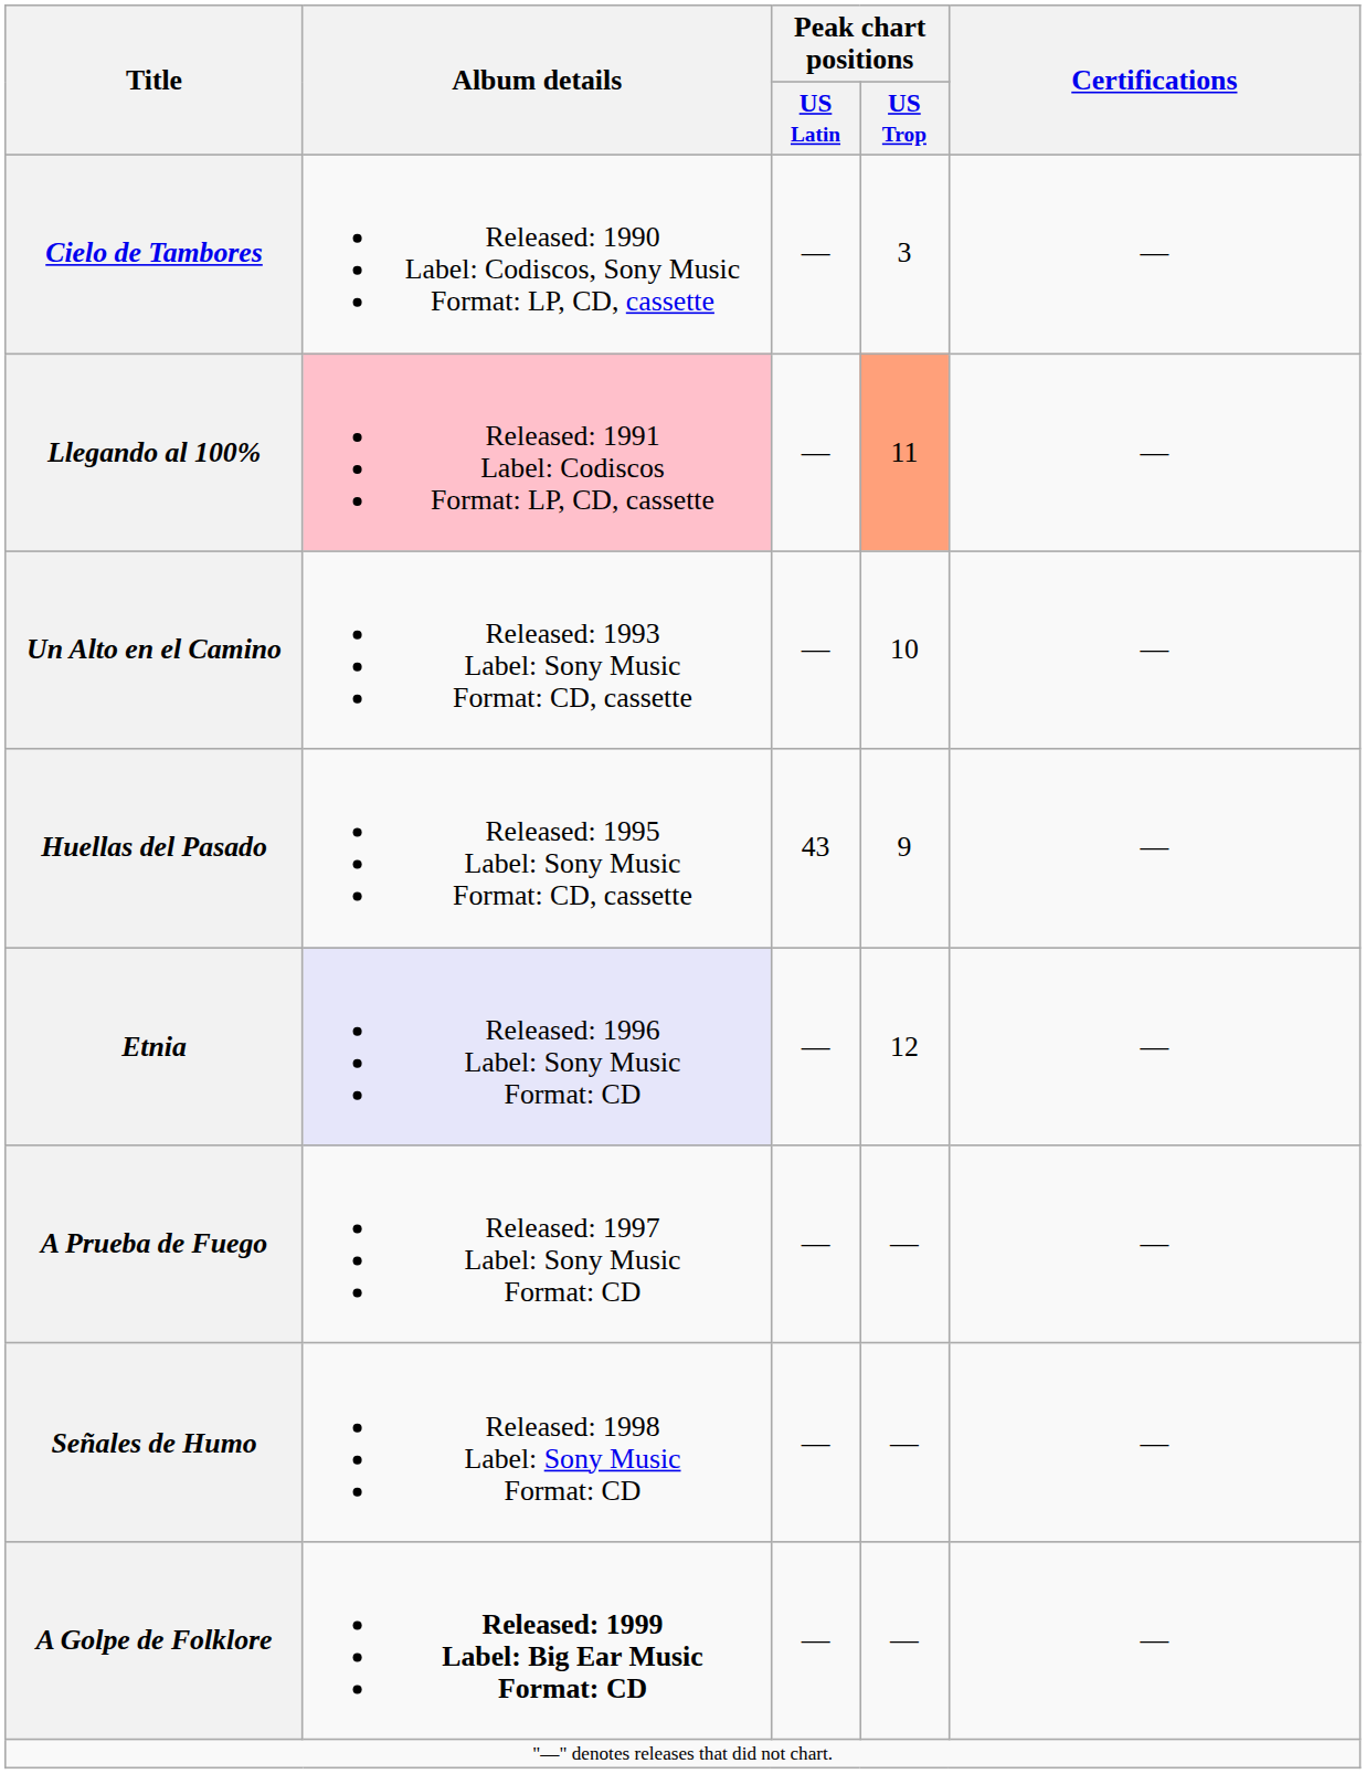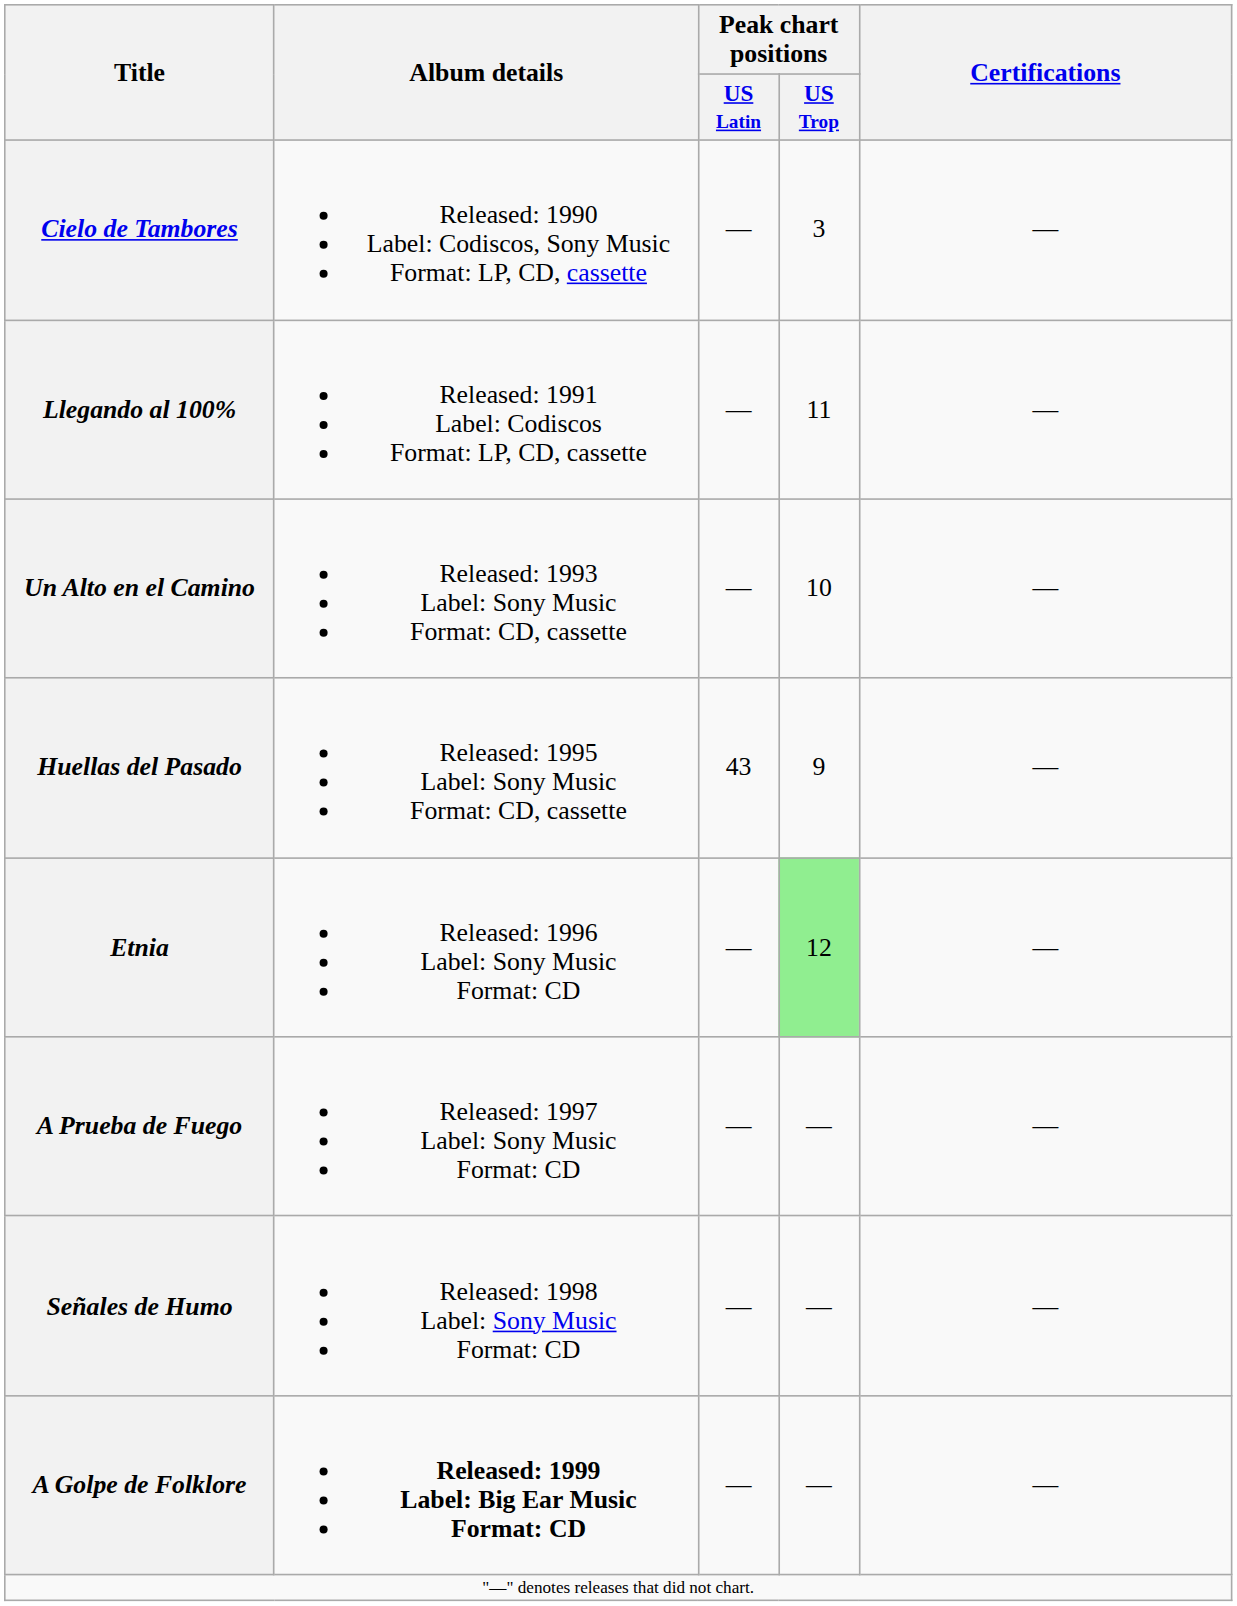Llegando al 100% | Album details: pink background -> no background
Llegando al 100% | Peak chart positions / US Trop: lightsalmon background -> no background
Etnia | Album details: lavender background -> no background
Etnia | Peak chart positions / US Trop: no background -> lightgreen background
